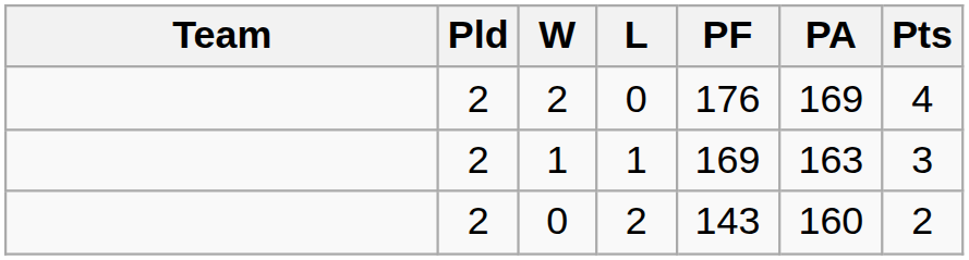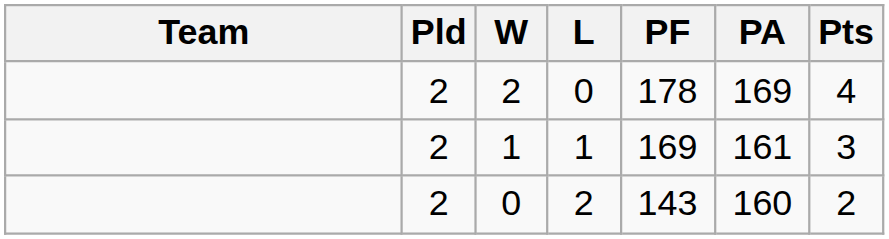row 2 | PF: 176 -> 178
row 3 | PA: 163 -> 161
